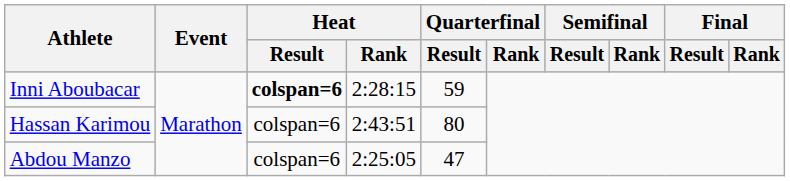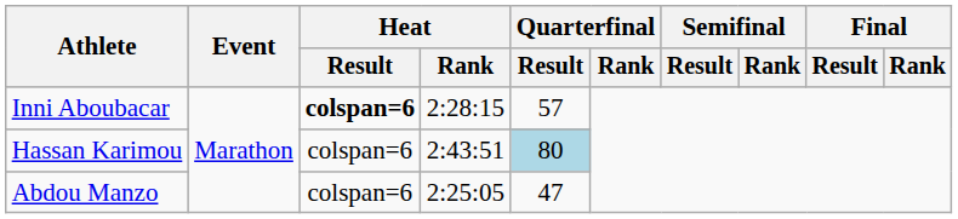Inni Aboubacar | Quarterfinal / Result: 59 -> 57
Hassan Karimou | Quarterfinal / Result: no background -> lightblue background
